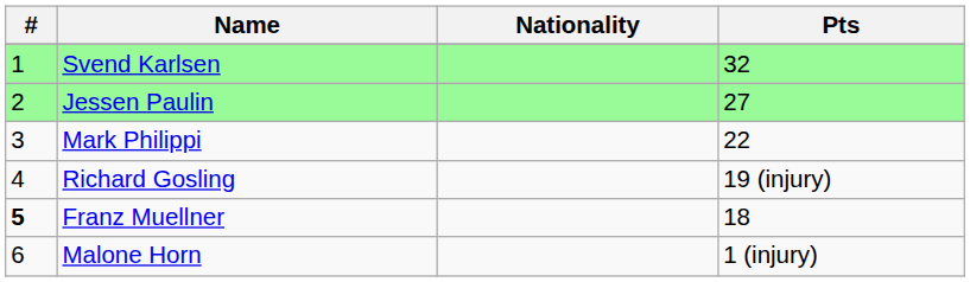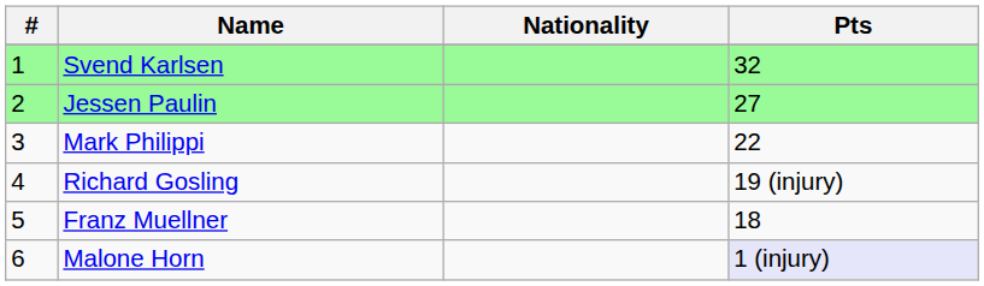Franz Muellner | #: bold -> normal
Malone Horn | Pts: no background -> lavender background
